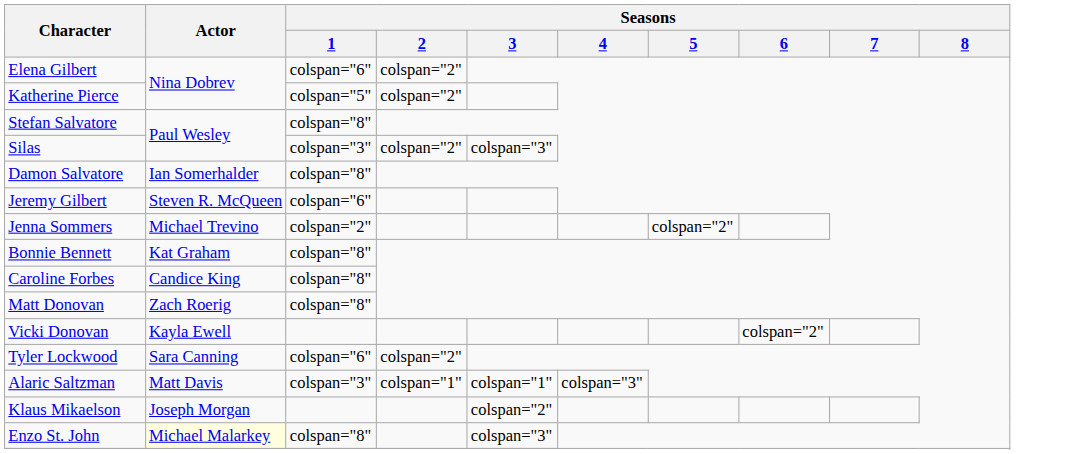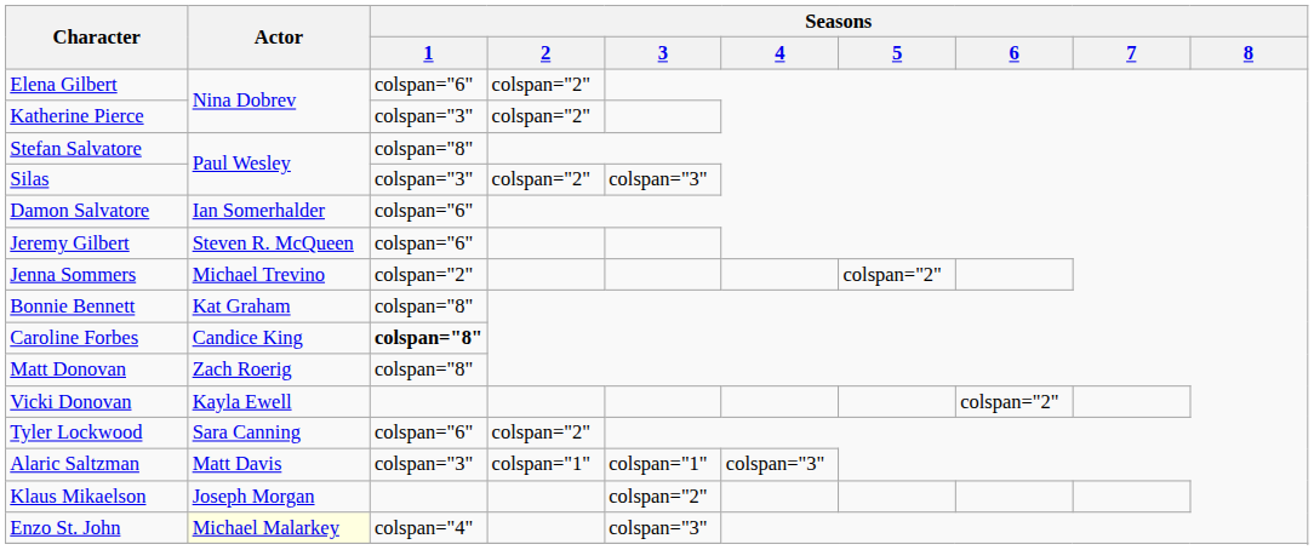Katherine Pierce | Seasons / 1: colspan="5" -> colspan="3"
Damon Salvatore | Seasons / 1: colspan="8" -> colspan="6"
Caroline Forbes | Seasons / 1: normal -> bold
Enzo St. John | Seasons / 1: colspan="8" -> colspan="4"
